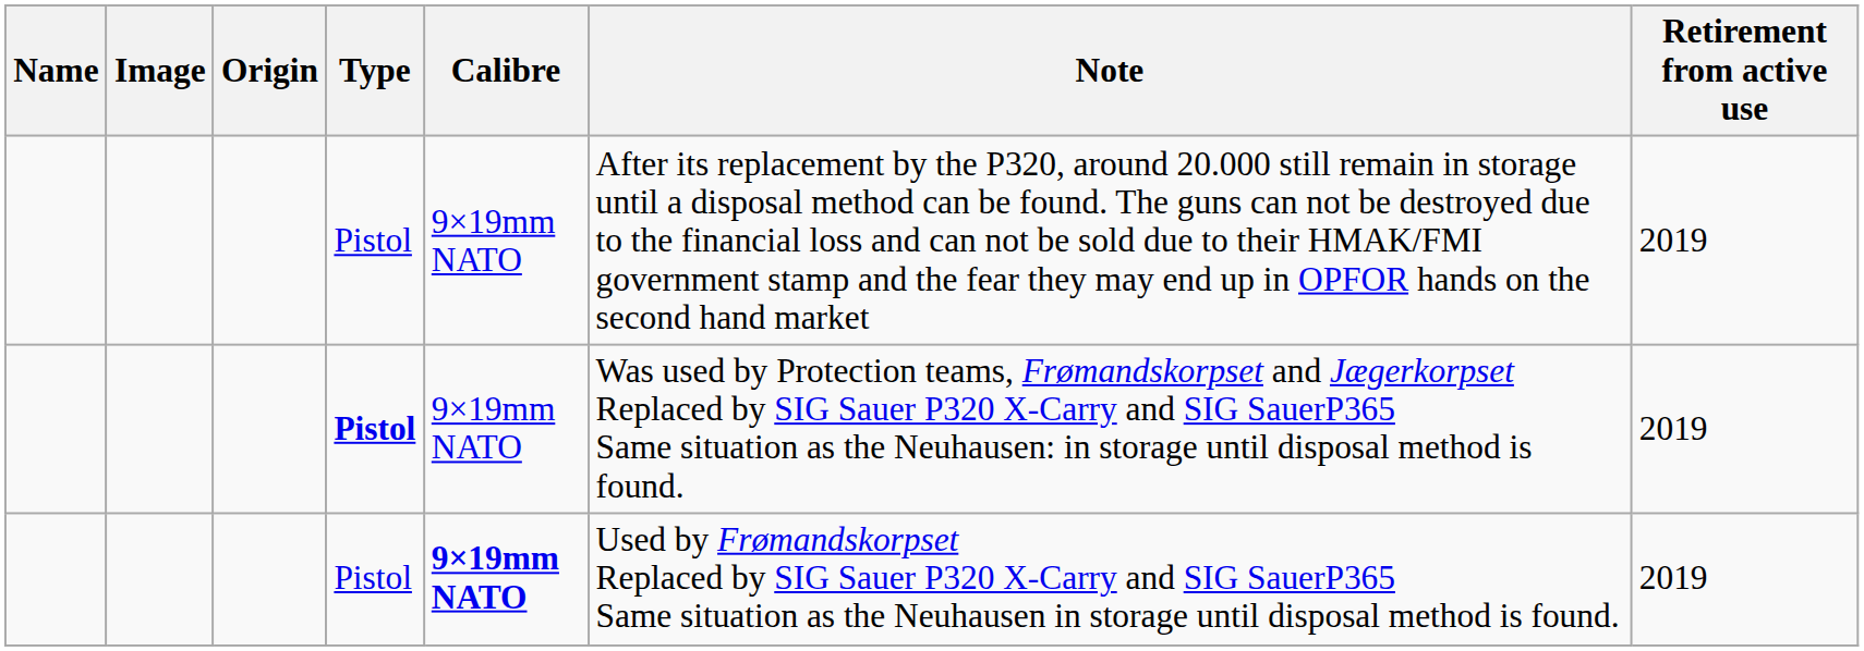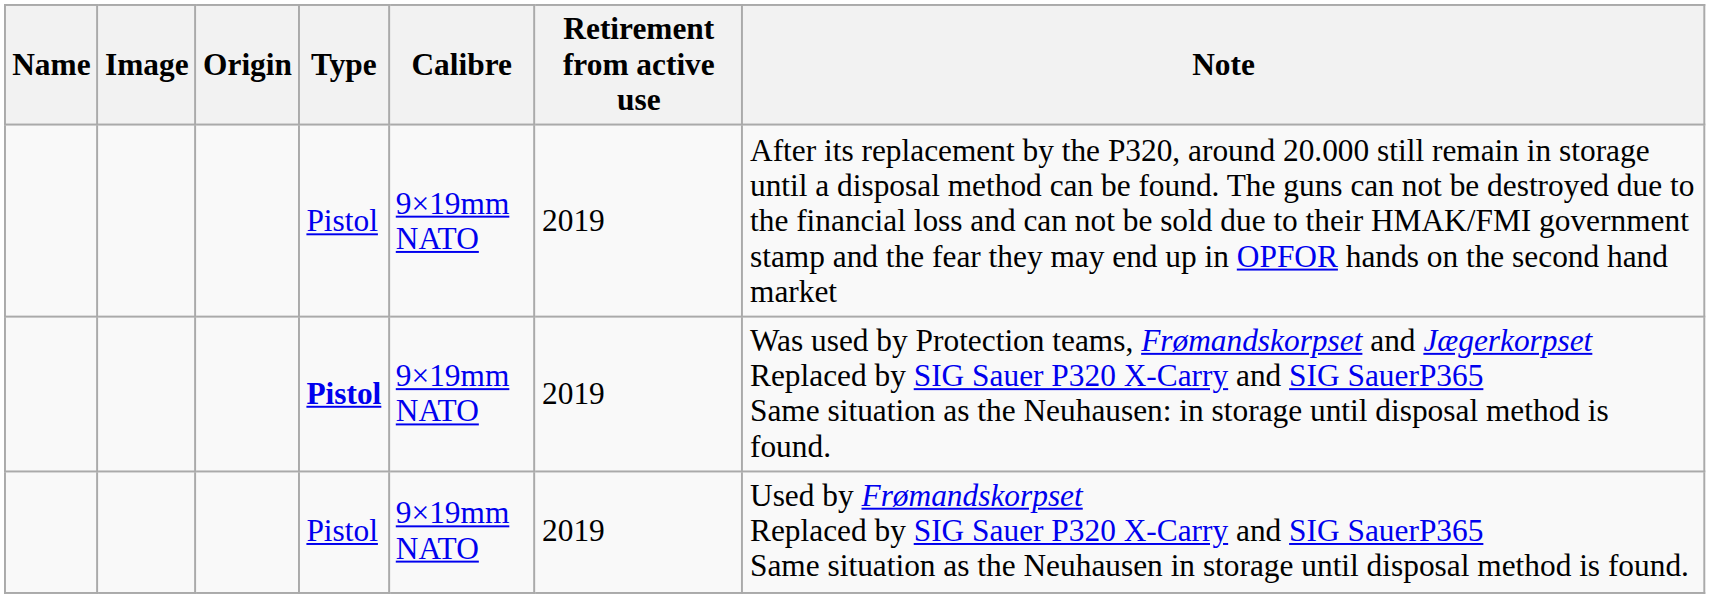columns swapped: Note <-> Retirement from active use
row 4 | Calibre: bold -> normal
